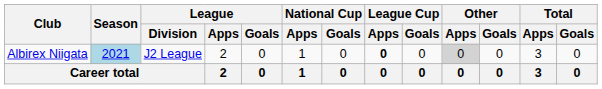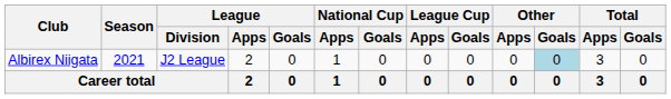Albirex Niigata | Season: lightblue background -> no background
Albirex Niigata | League Cup / Apps: bold -> normal
Albirex Niigata | Other / Apps: lightgrey background -> no background
Albirex Niigata | Other / Goals: no background -> lightblue background
